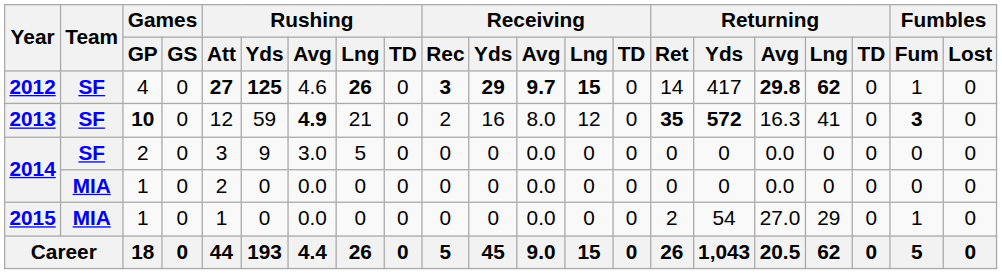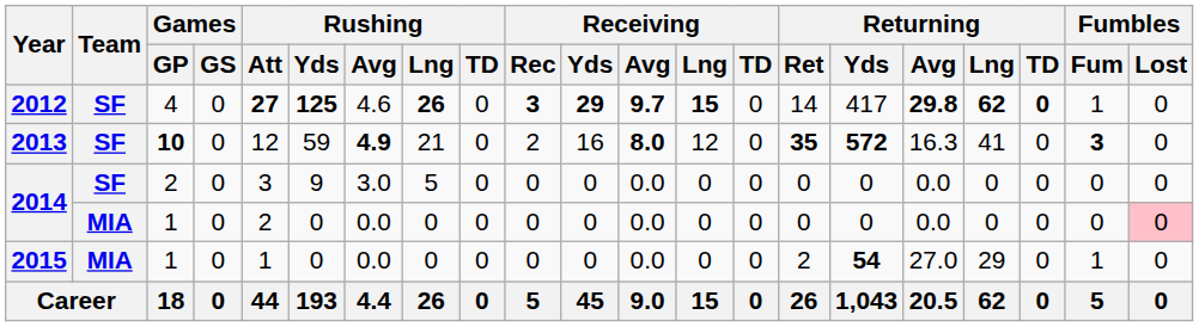2012 | Returning / TD: normal -> bold
2013 | Receiving / Avg: normal -> bold
2014 / 1 | Fumbles / Lost: no background -> pink background
2015 | Returning / Yds: normal -> bold
